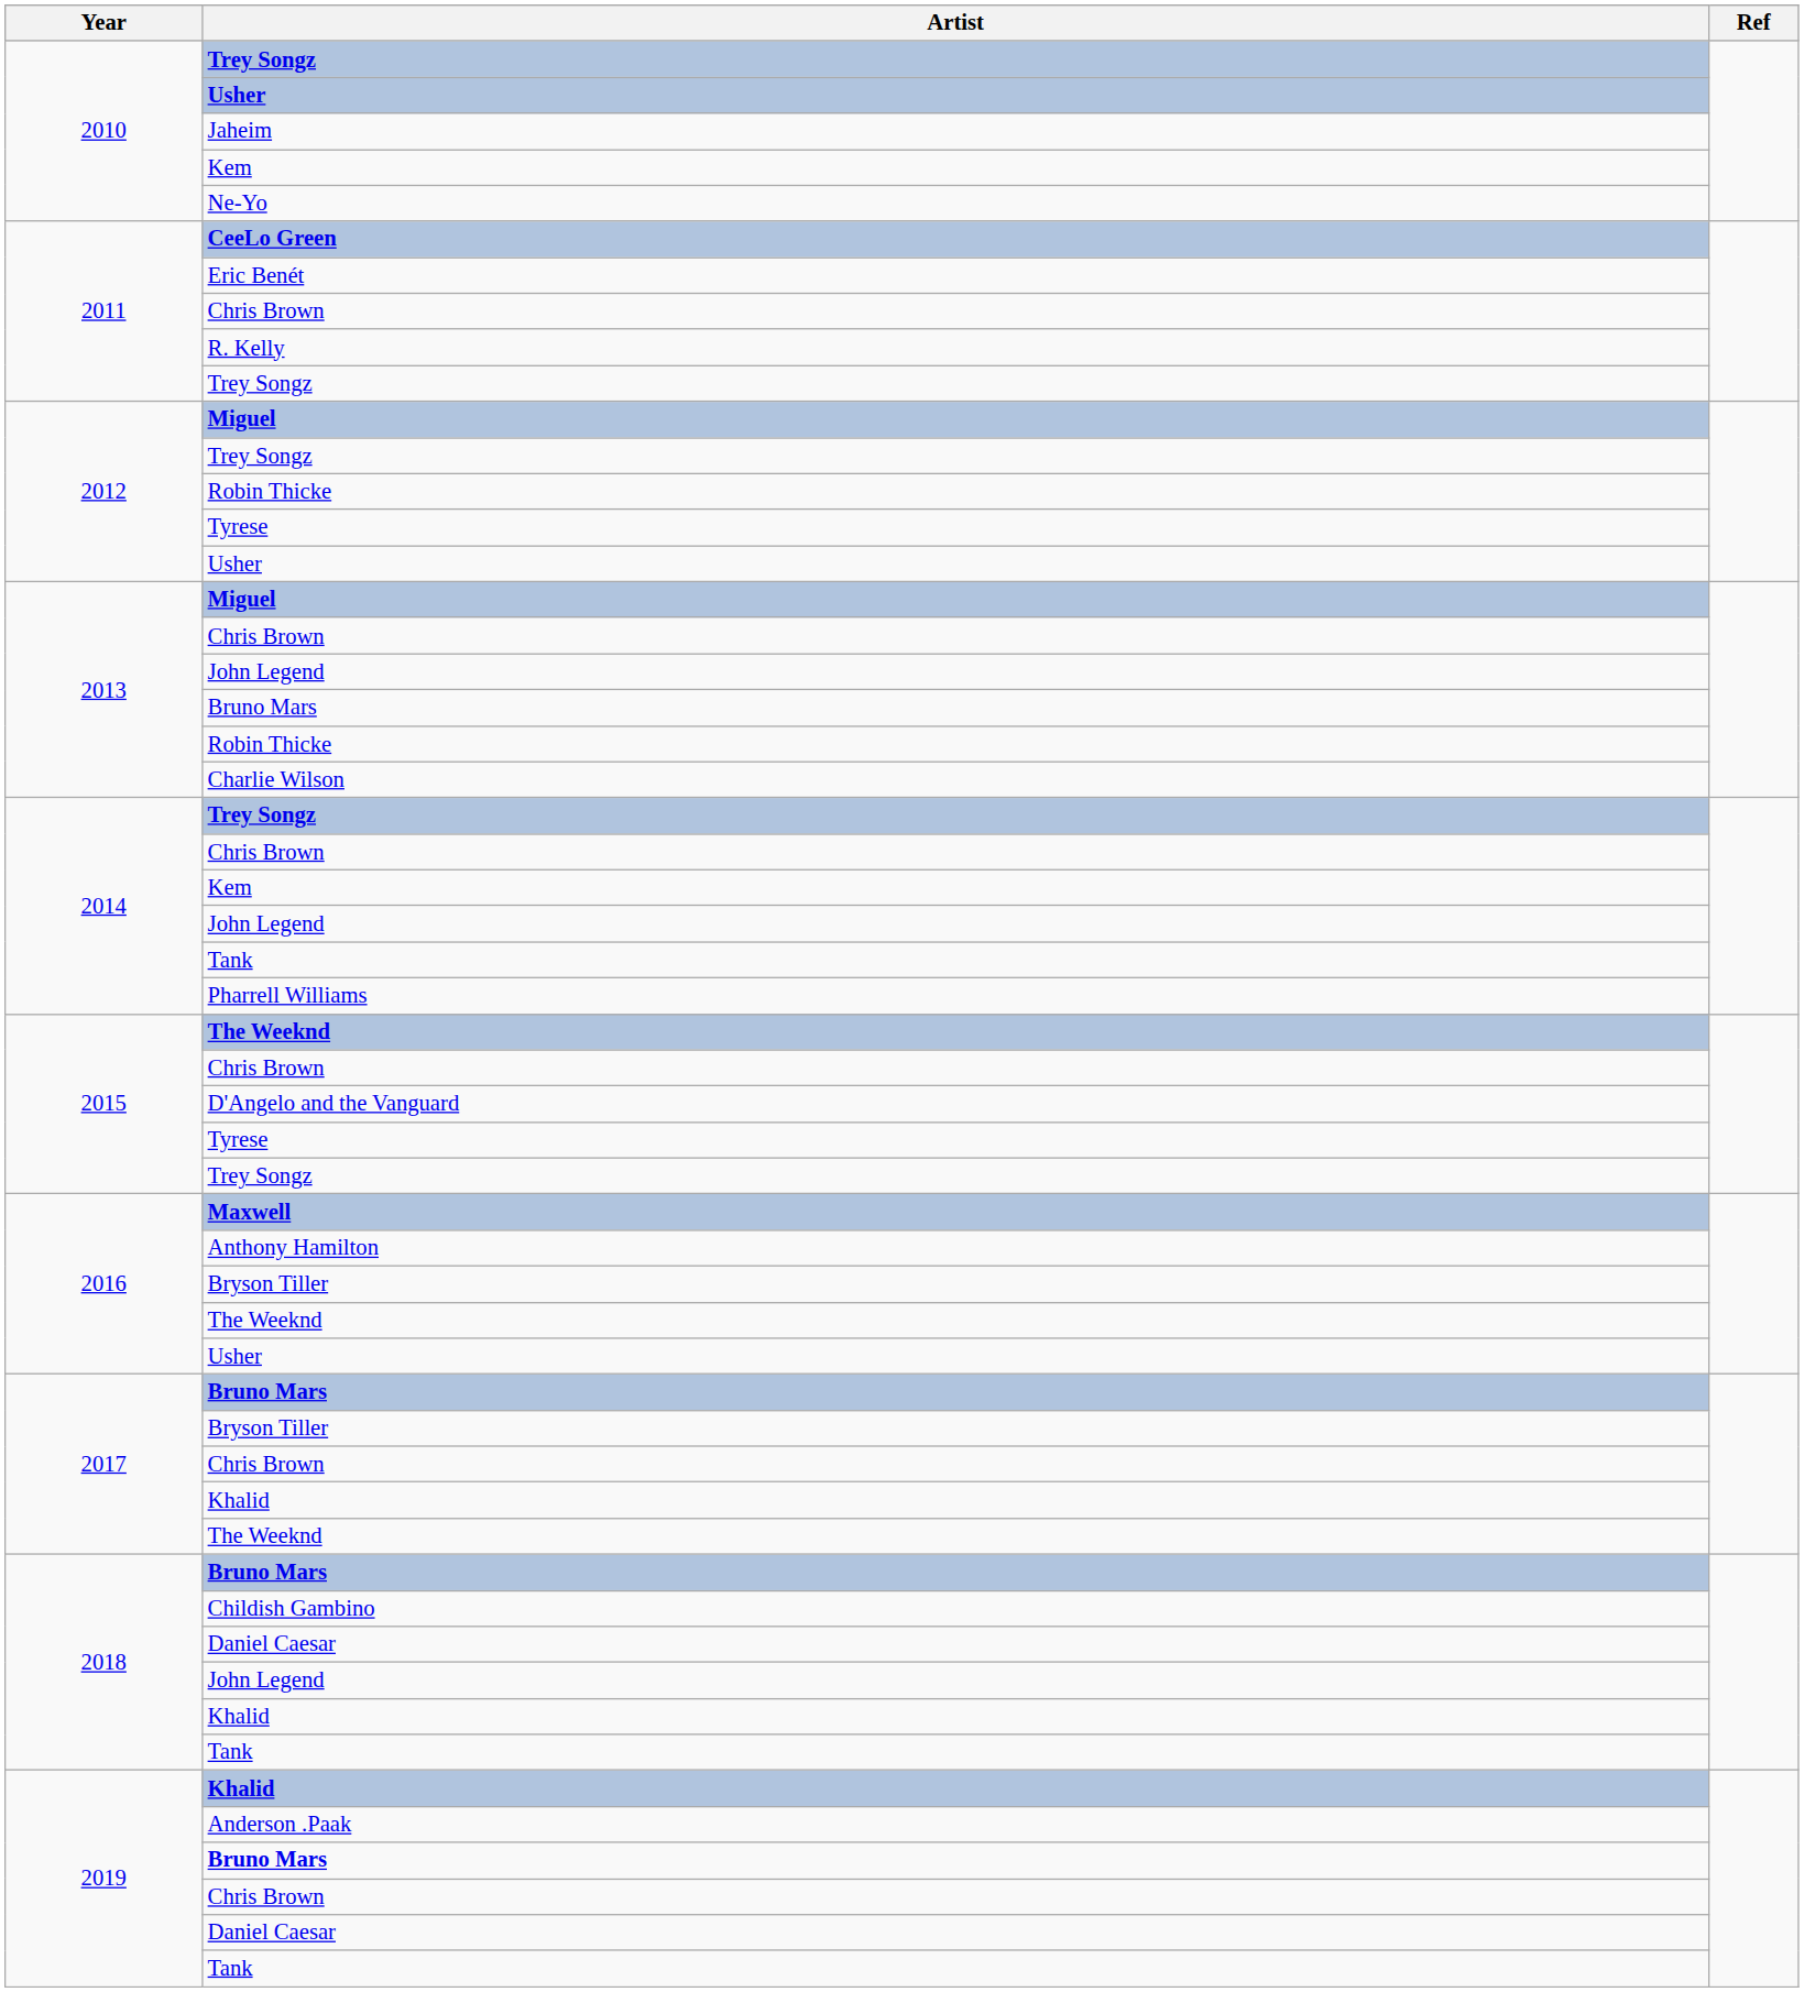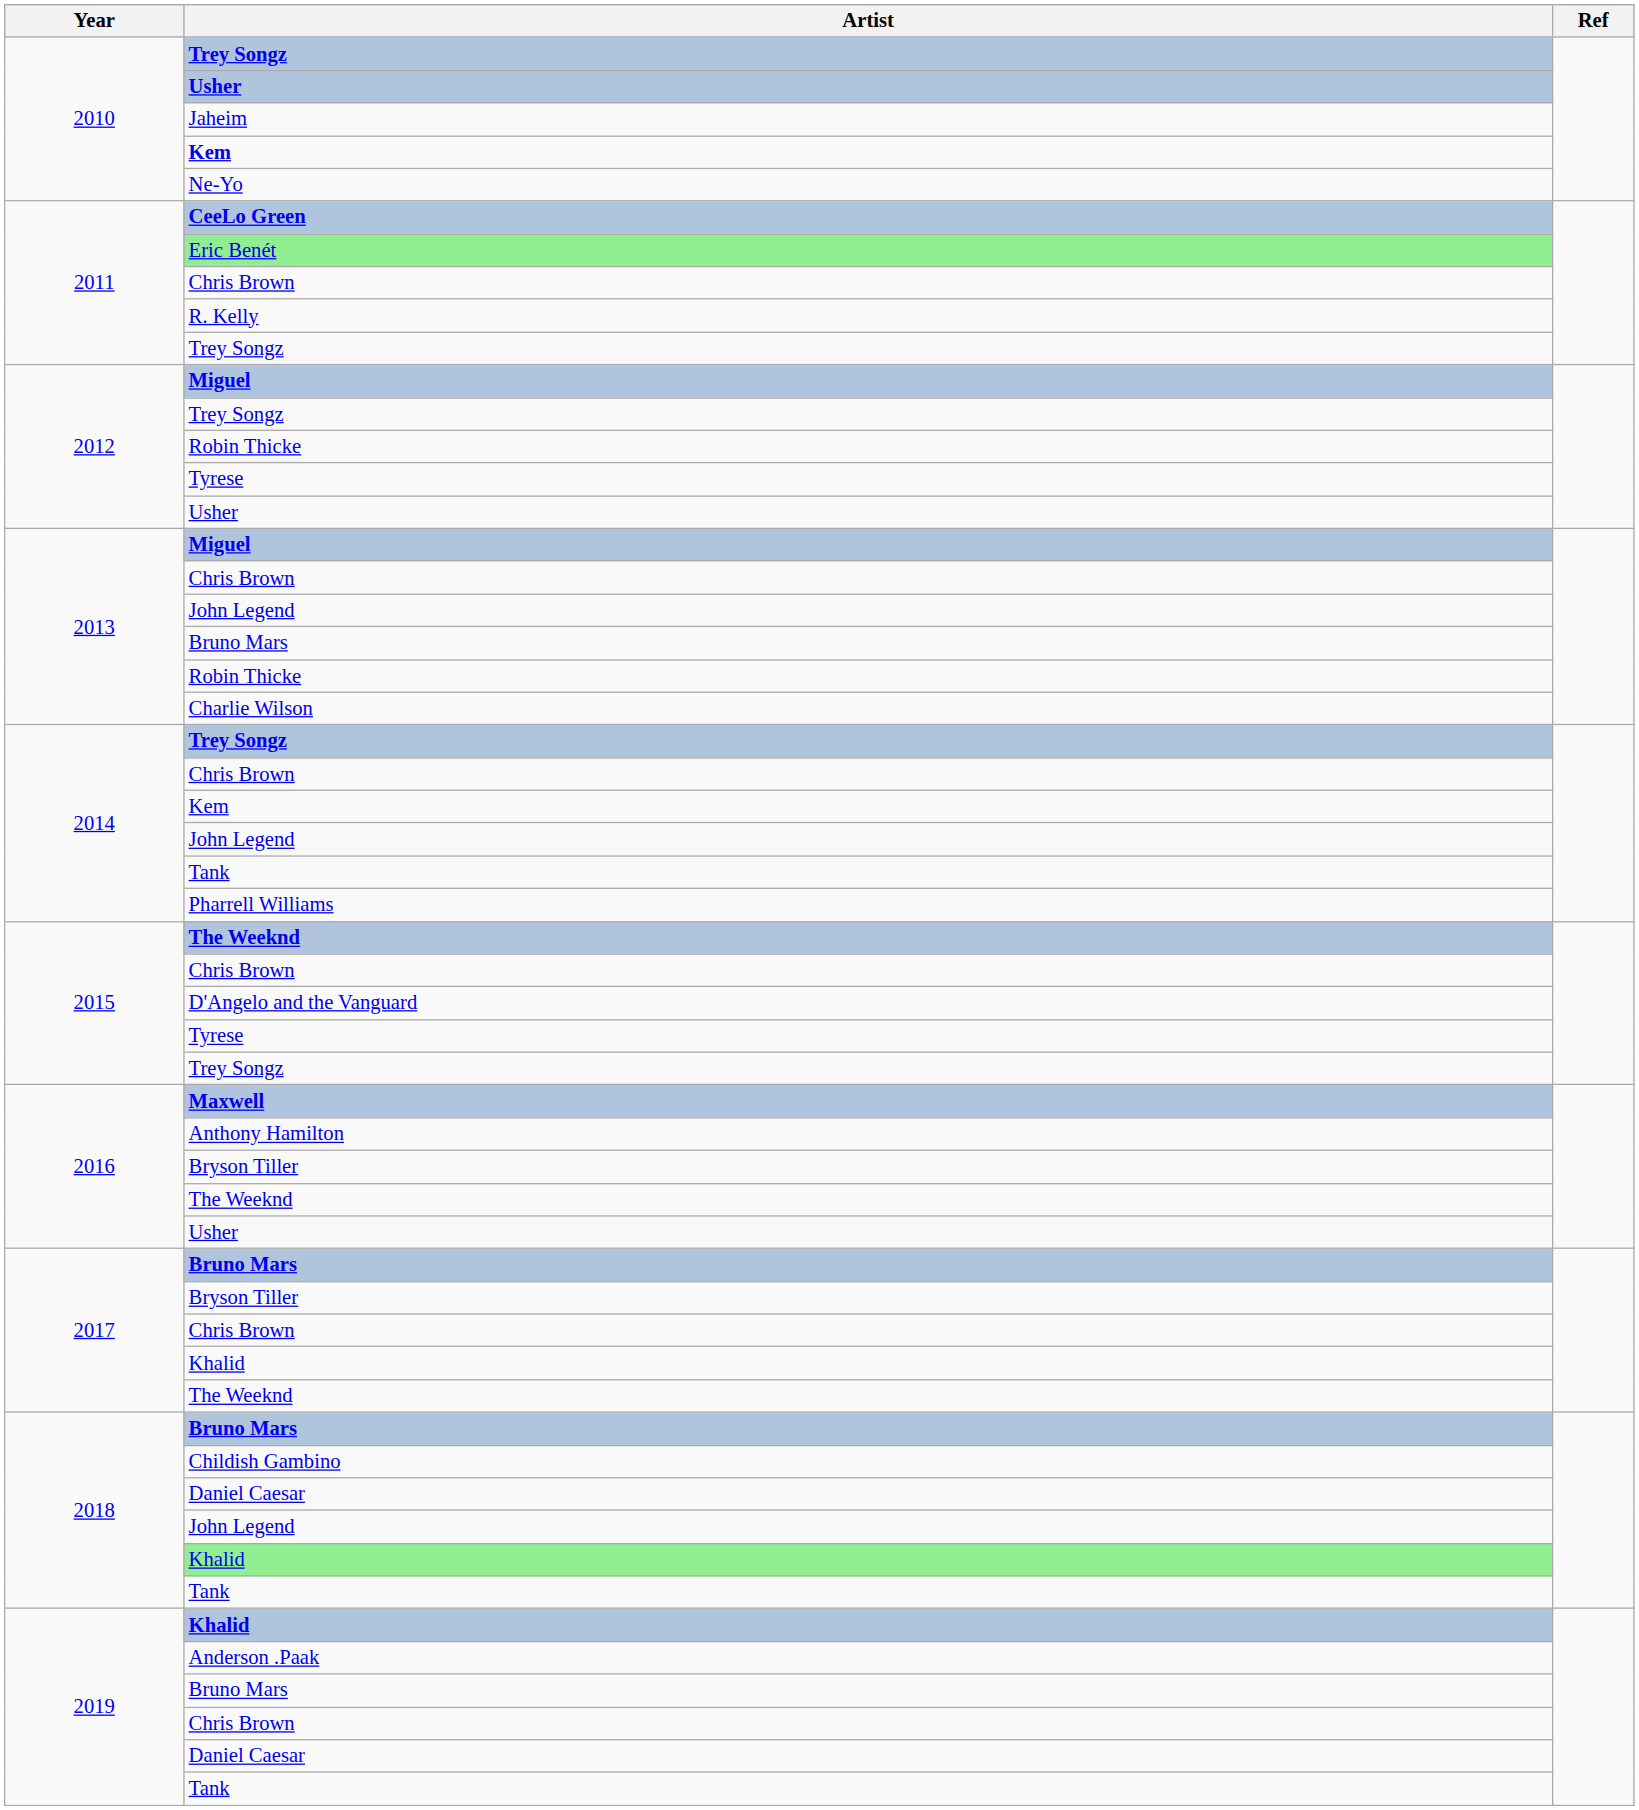2010 / Kem | Artist: normal -> bold
Eric Benét | Artist: no background -> lightgreen background
2018 / Khalid | Artist: no background -> lightgreen background
2019 / Bruno Mars | Artist: bold -> normal
